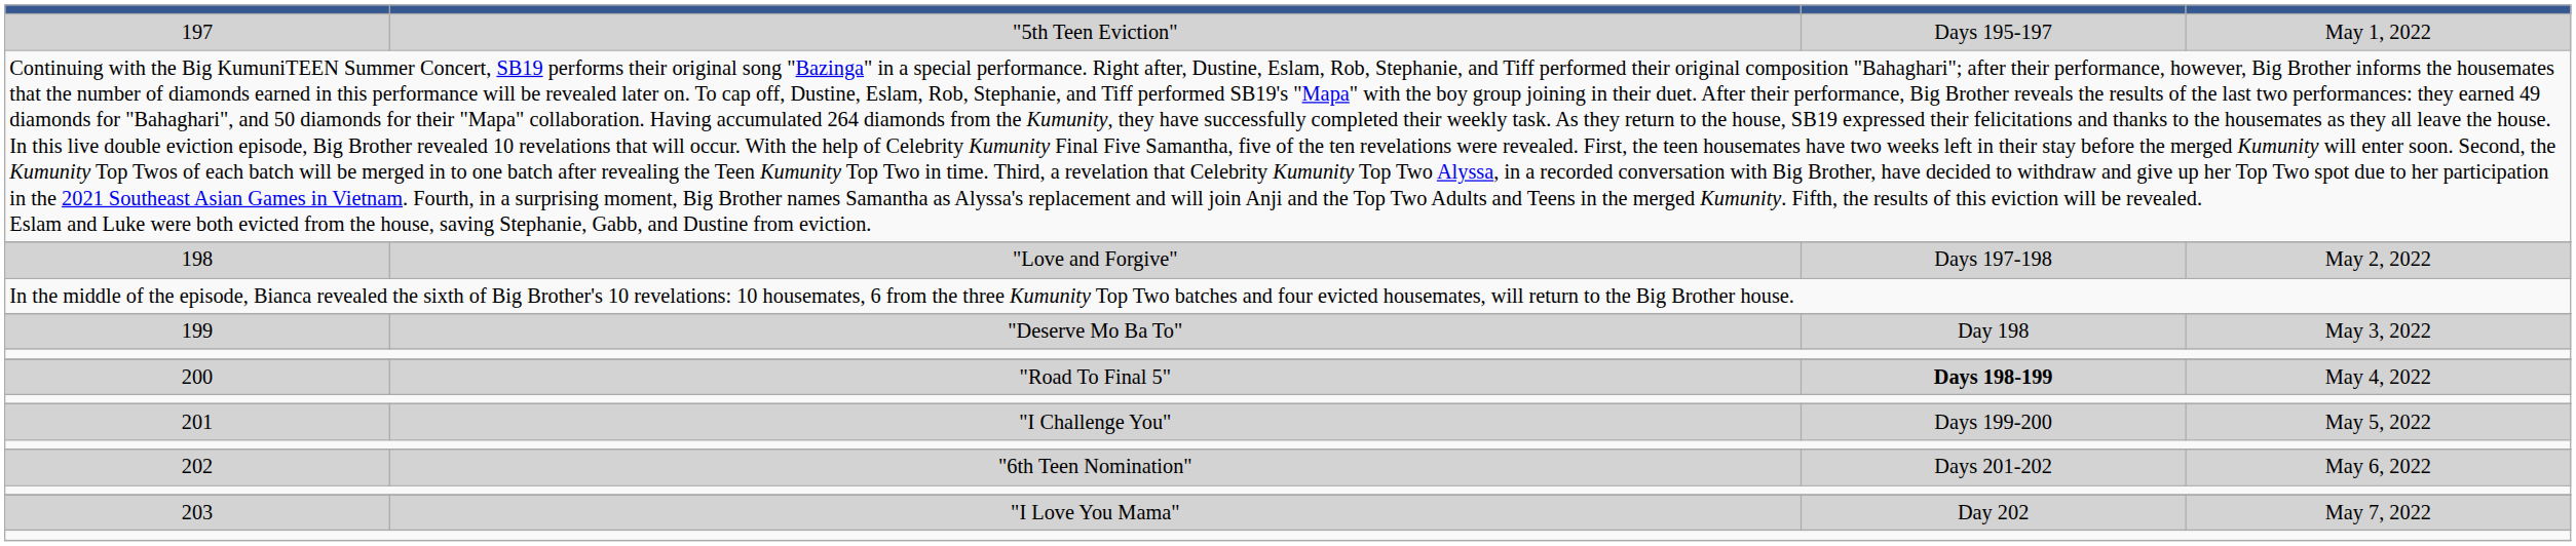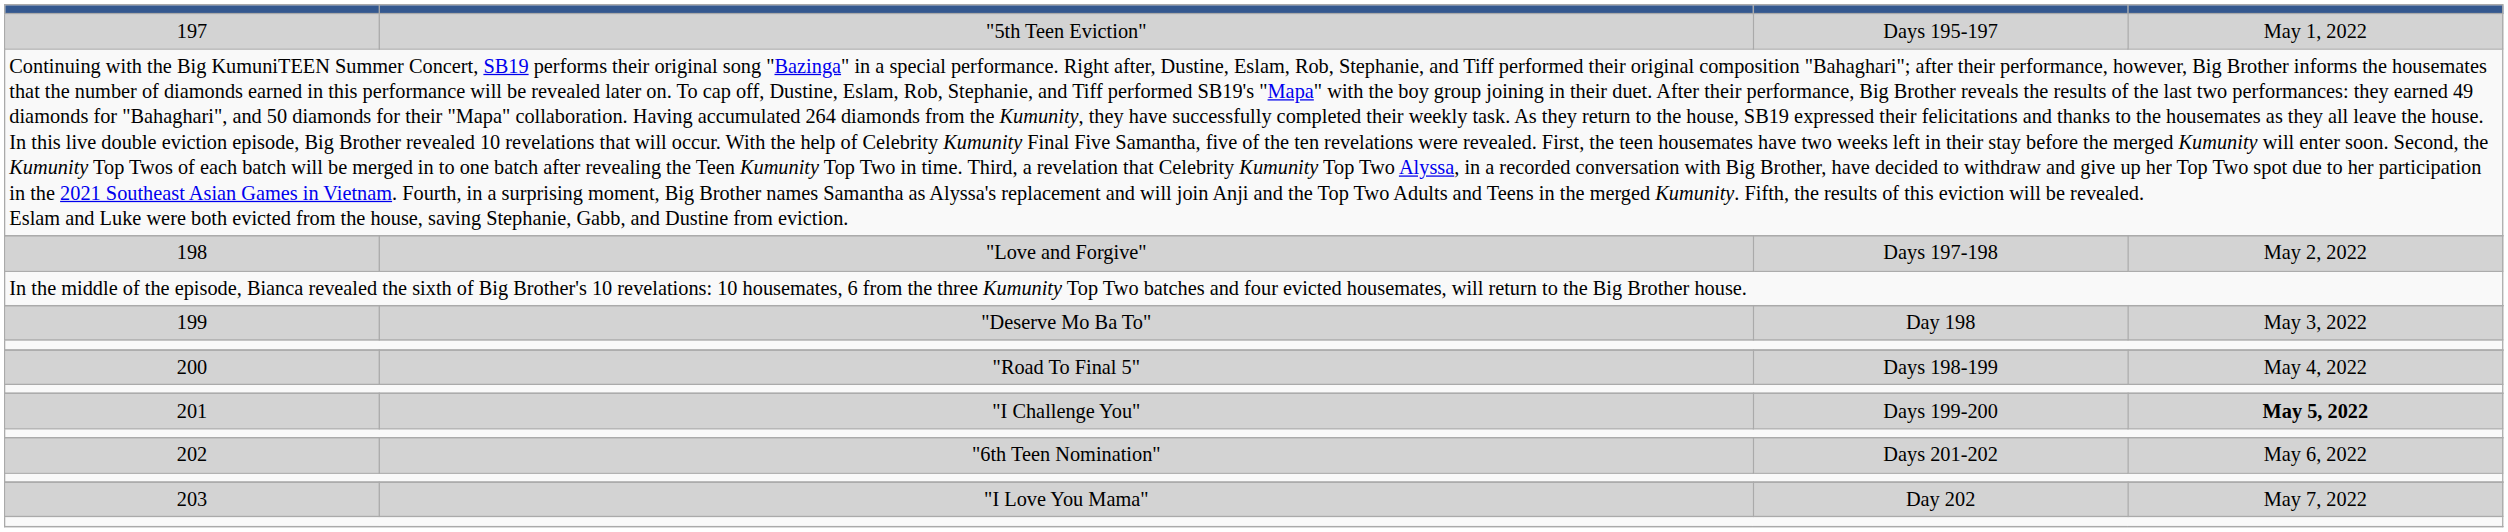200 | column 3: bold -> normal
201 | column 4: normal -> bold
